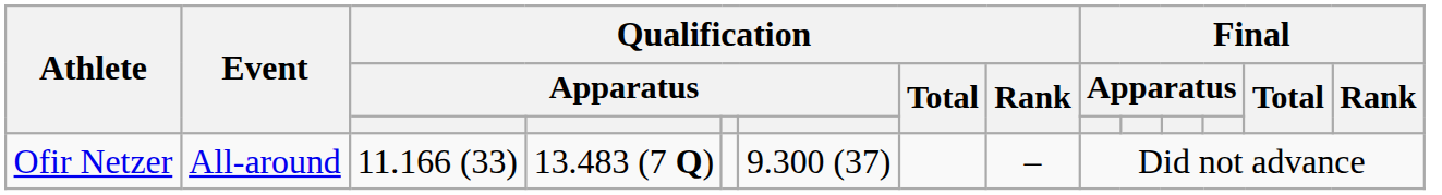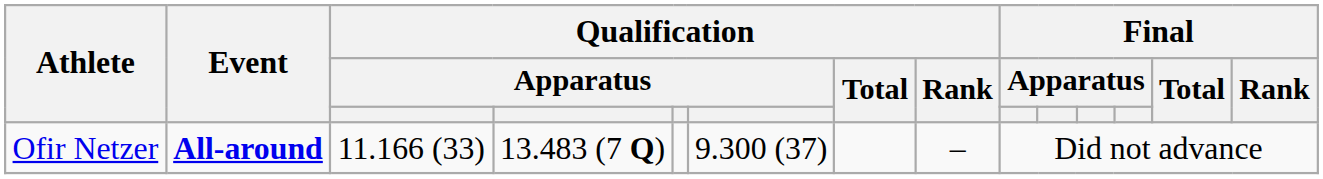row 4 | Event: normal -> bold
